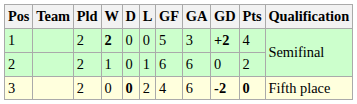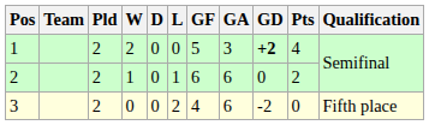row 2 | W: bold -> normal
row 4 | D: bold -> normal
row 4 | GD: bold -> normal
row 4 | Pts: bold -> normal
